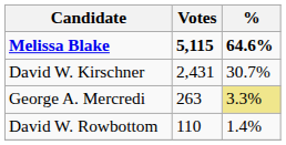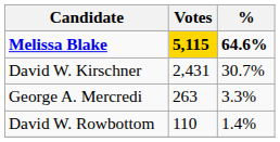Melissa Blake | Votes: no background -> gold background
George A. Mercredi | %: khaki background -> no background
